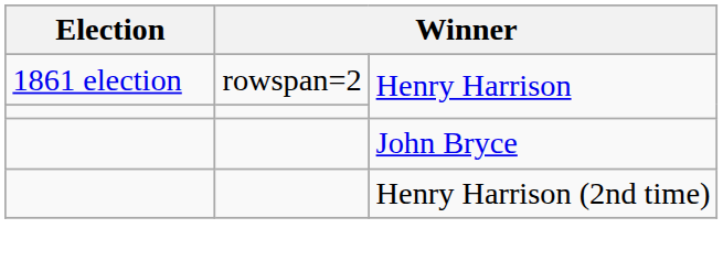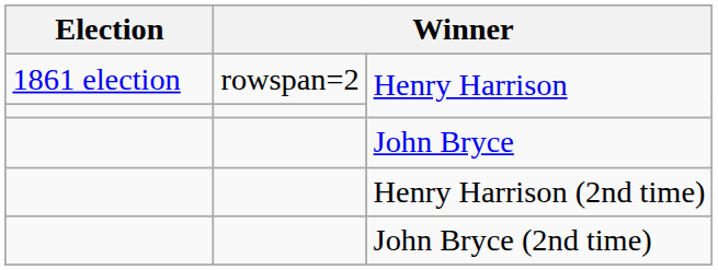+ row: John Bryce (2nd time)
